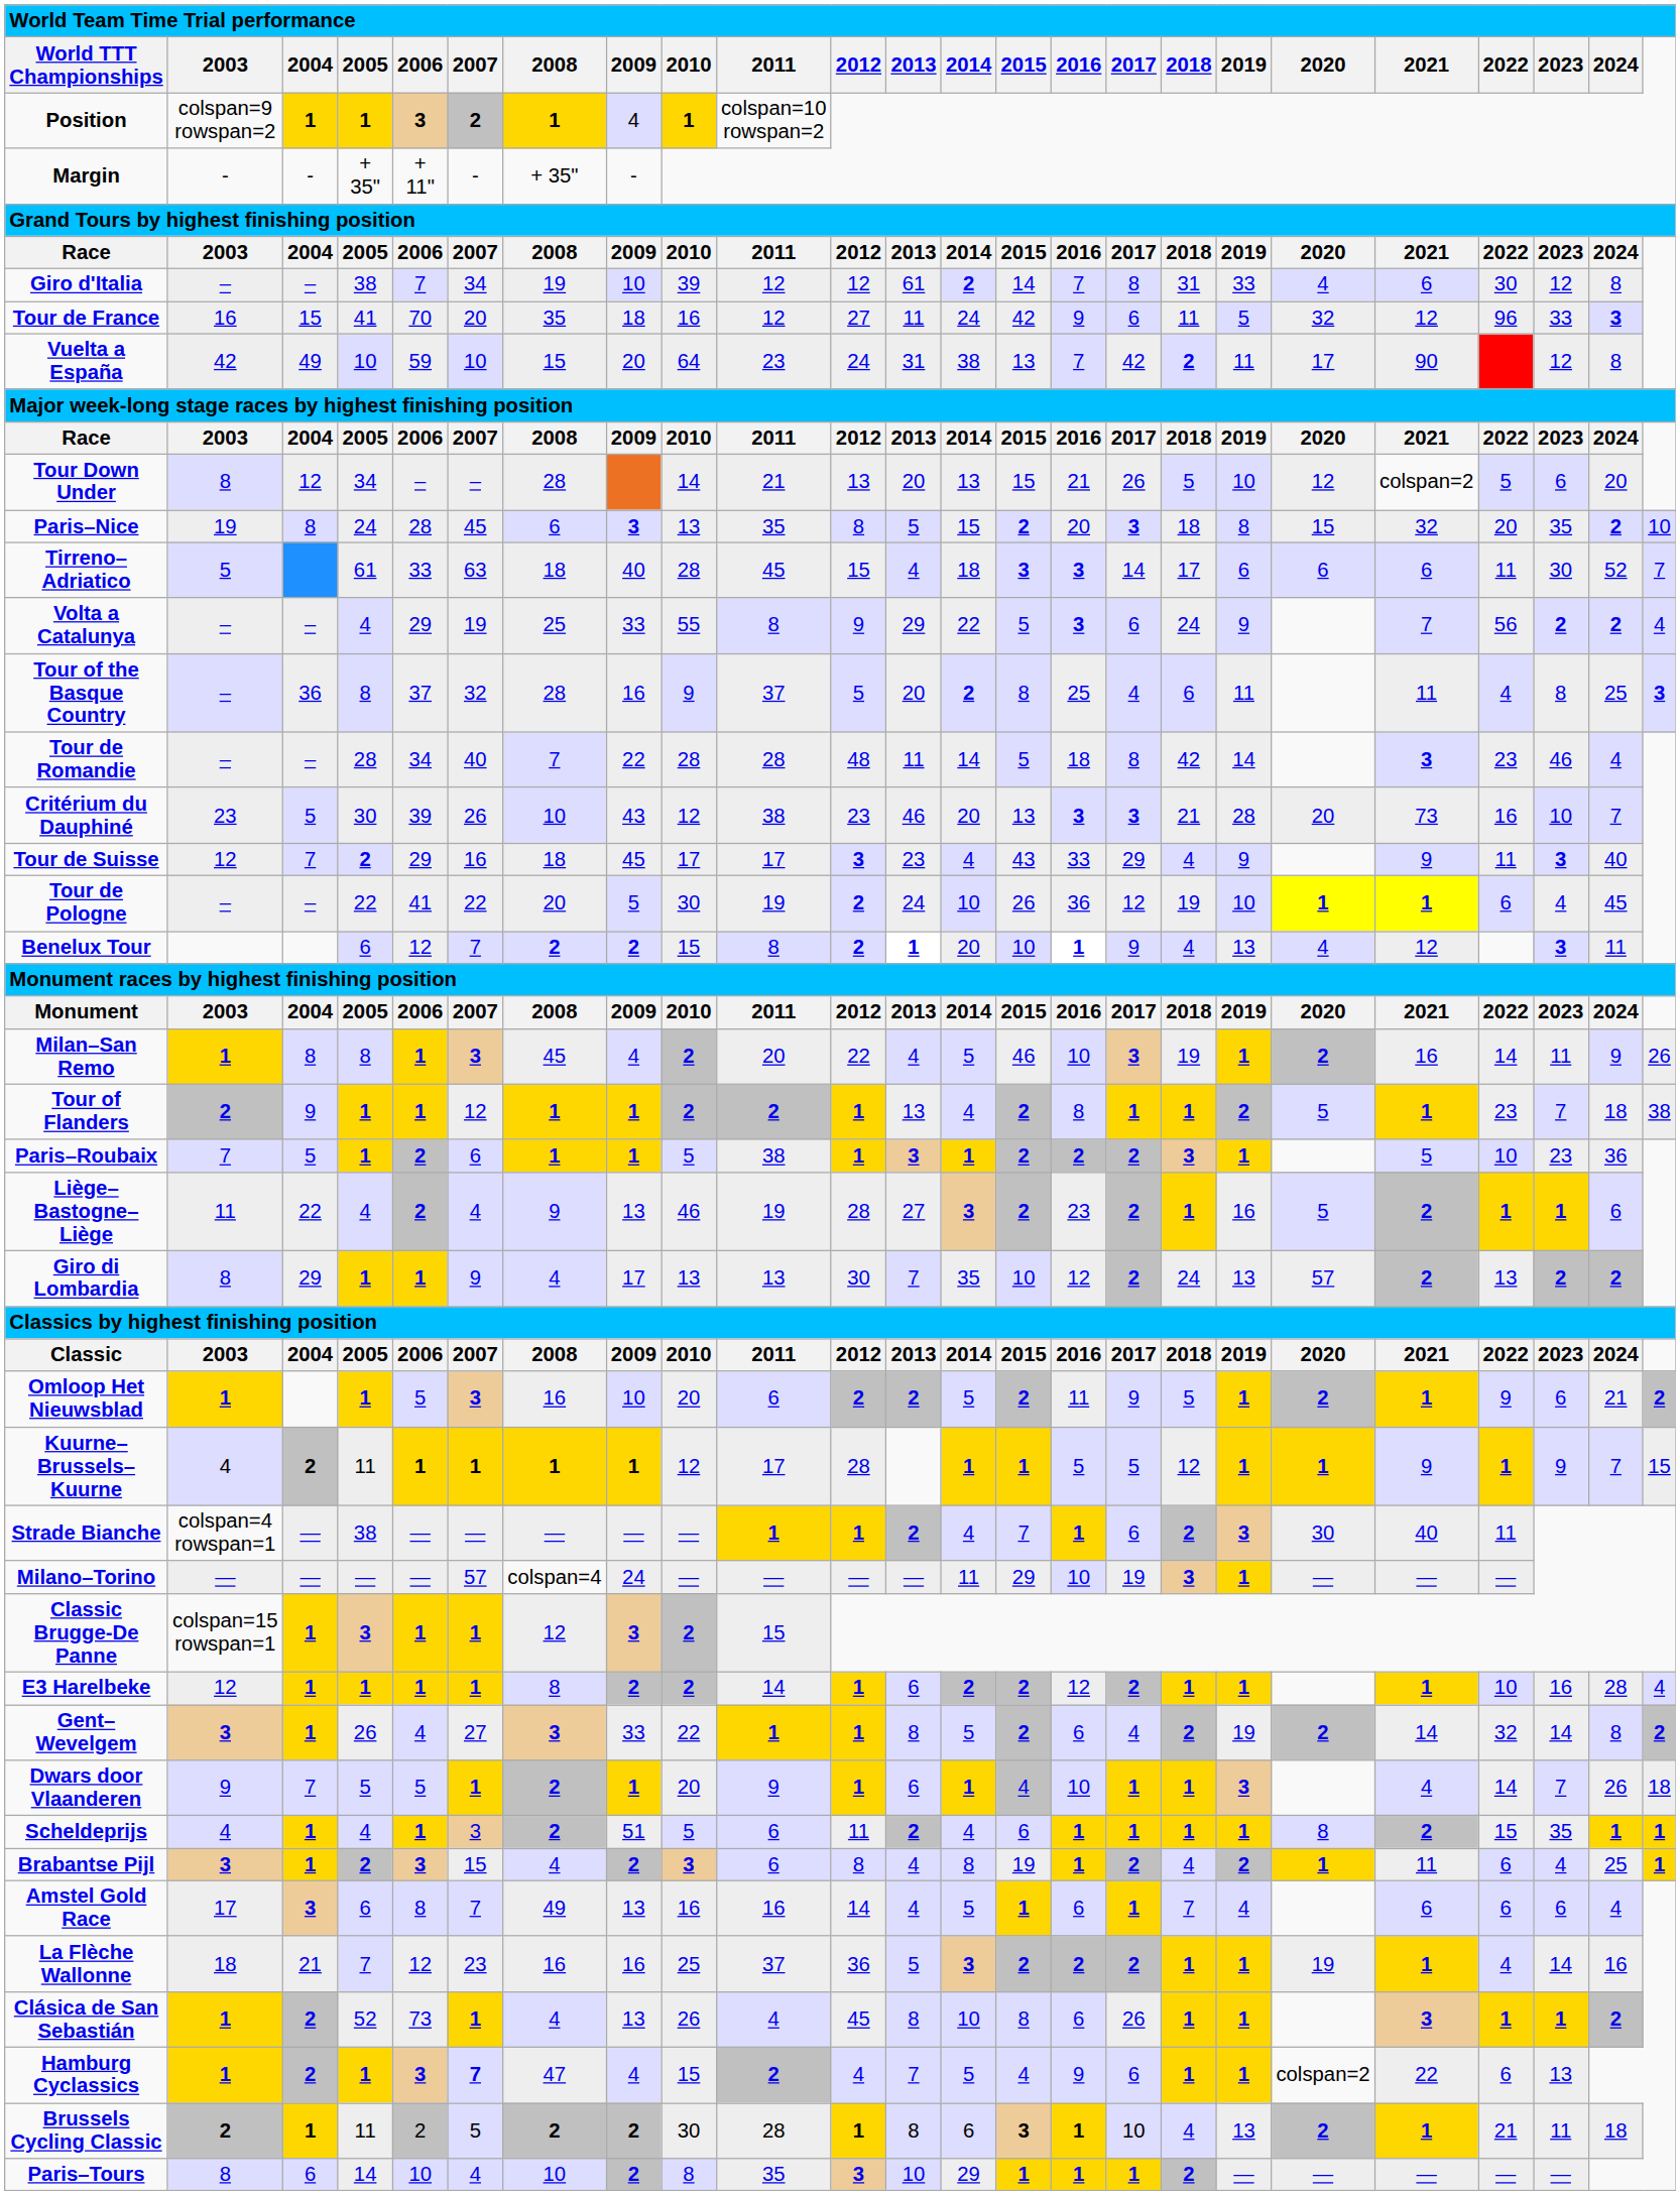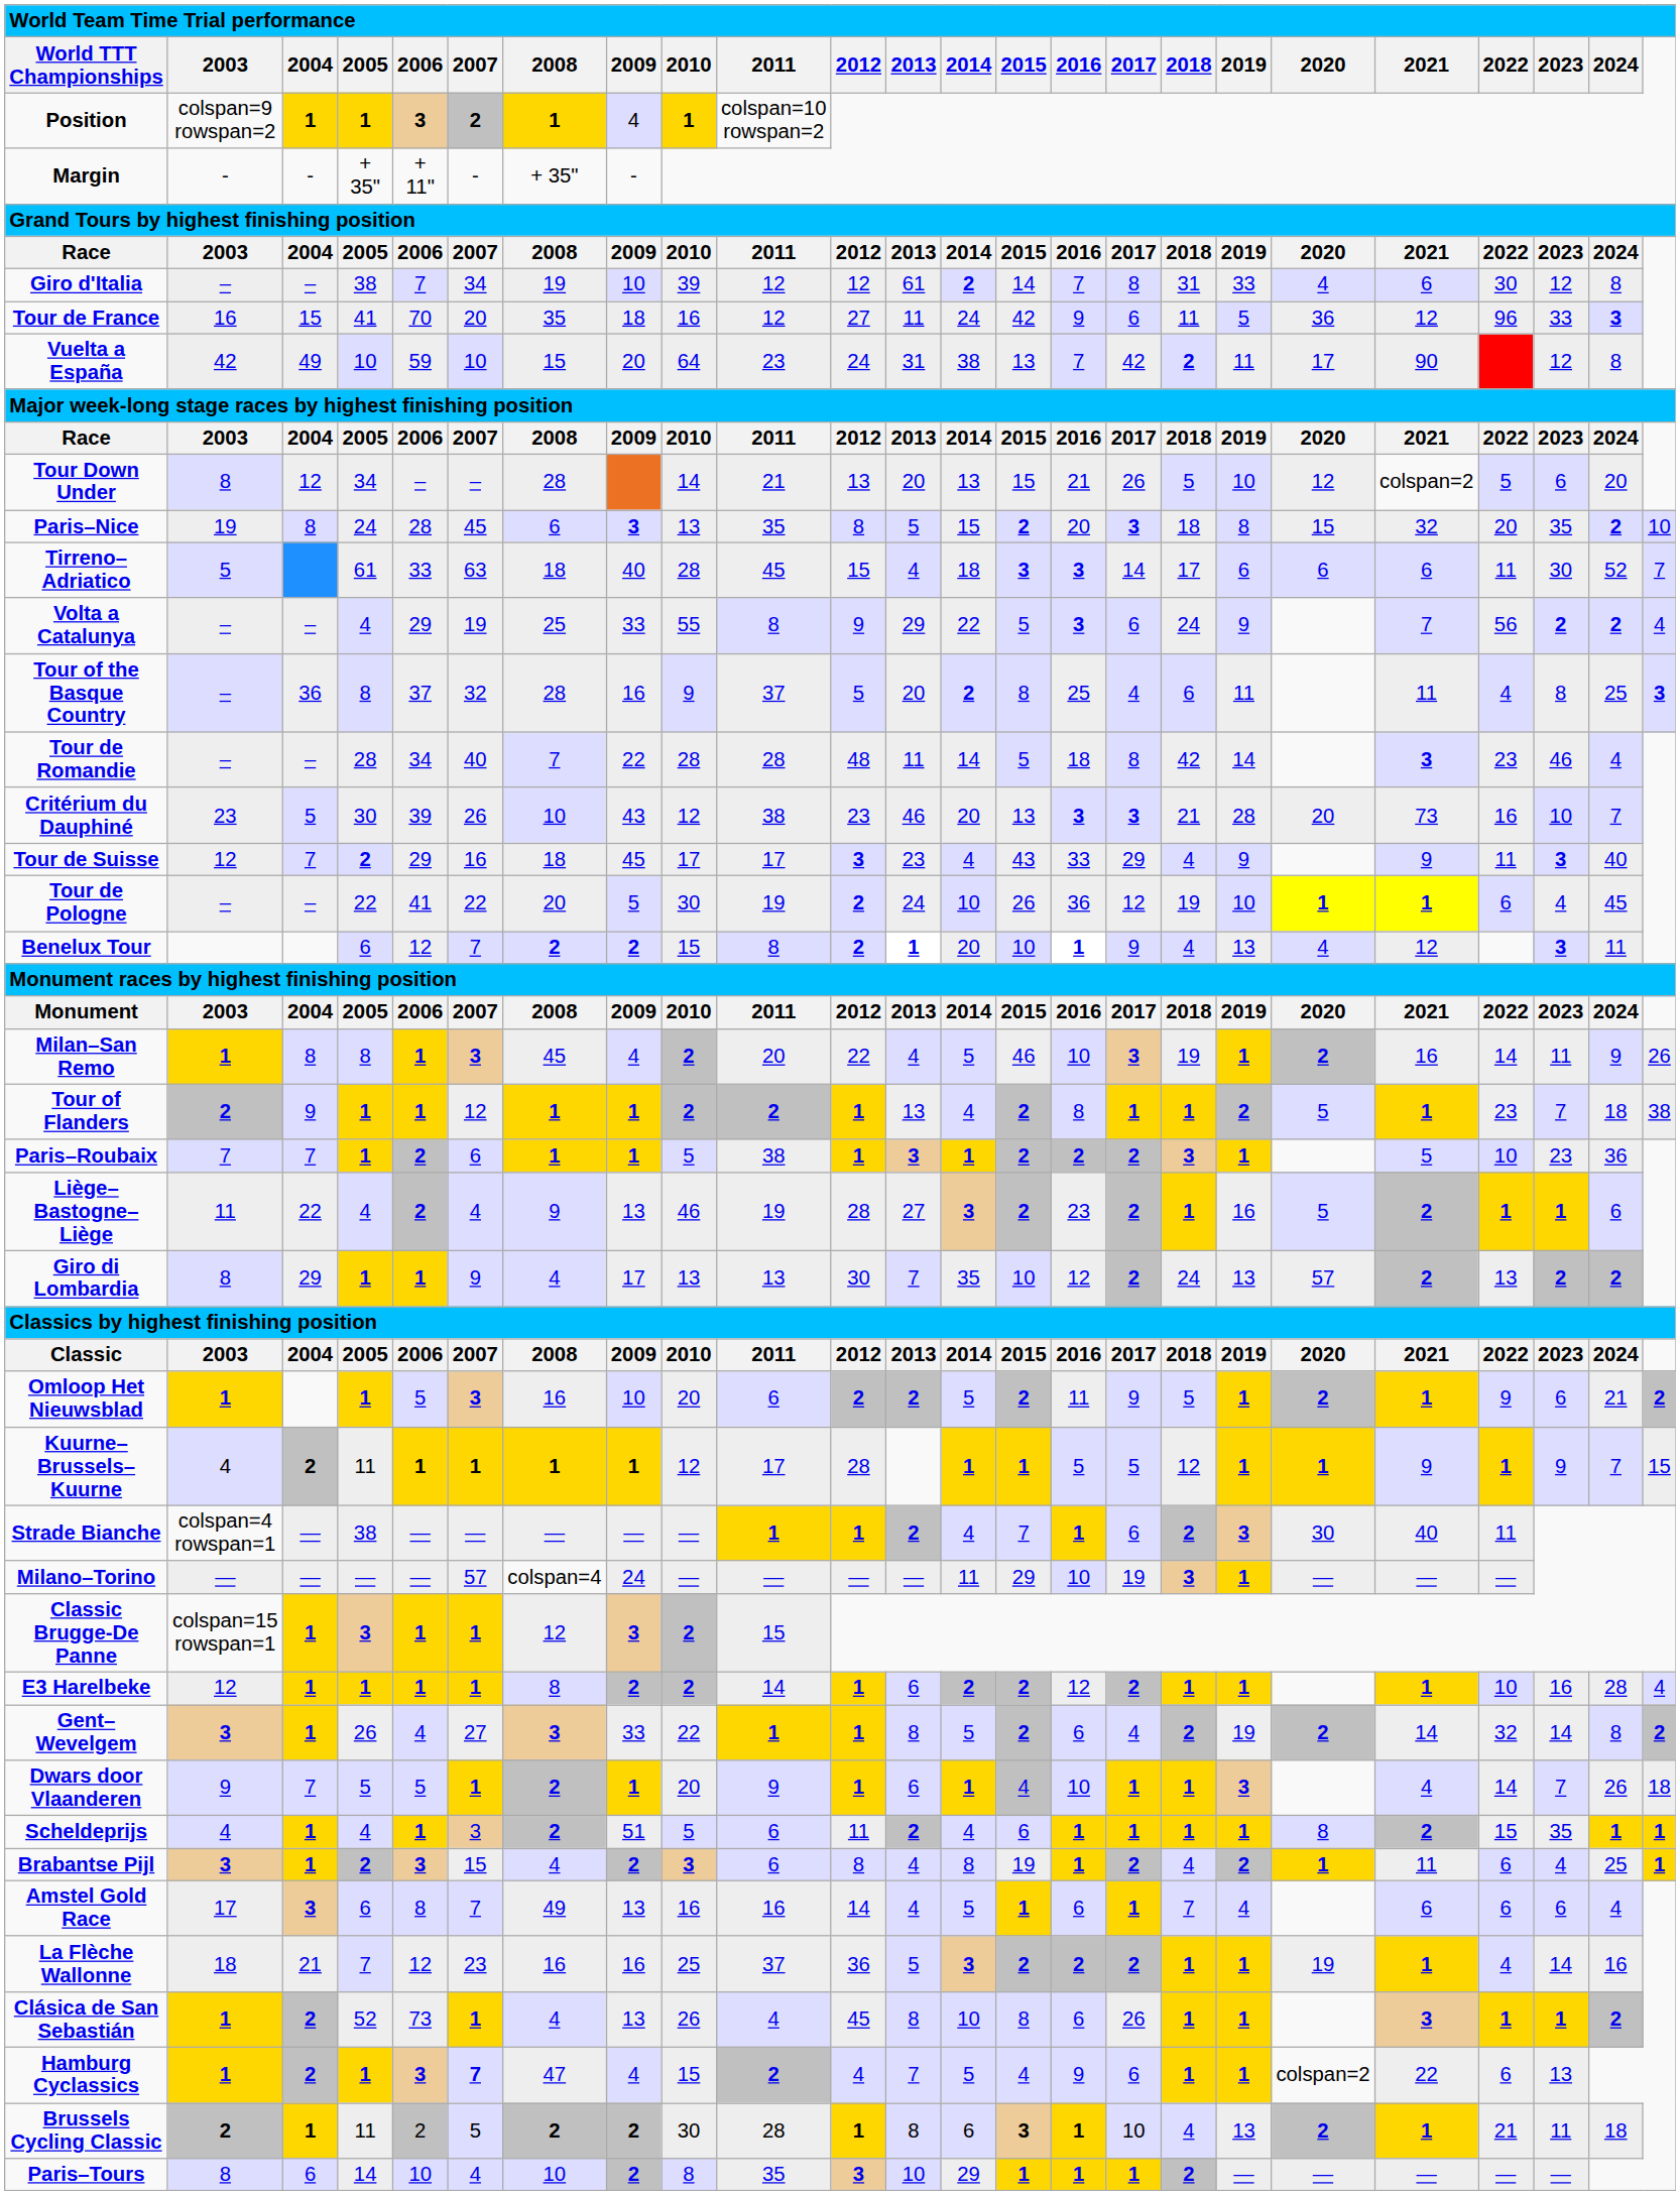Tour de France | 2020: 32 -> 36
Paris–Roubaix | 2004: 5 -> 7
